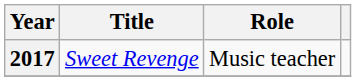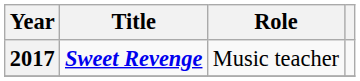2017 | Title: normal -> bold
